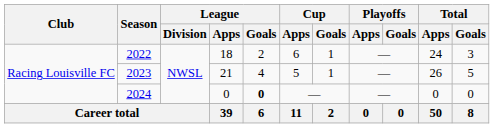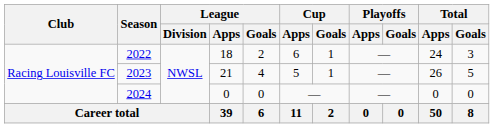2024 | League / Goals: bold -> normal
